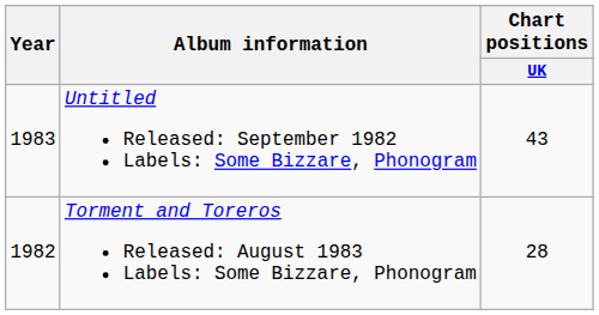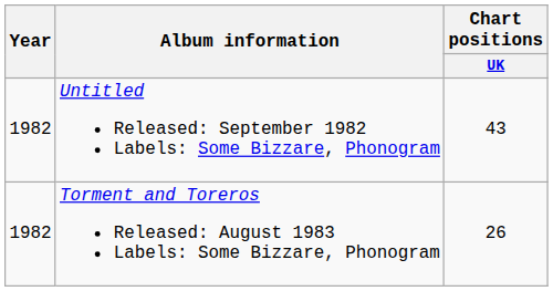row 3 | Year: 1983 -> 1982
row 4 | Chart positions / UK: 28 -> 26
